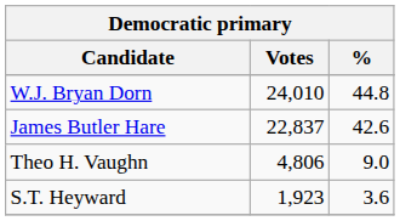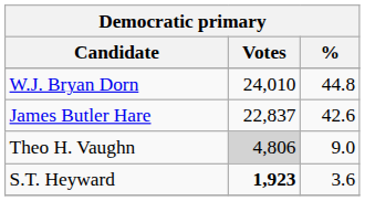Theo H. Vaughn | Votes: no background -> lightgrey background
S.T. Heyward | Votes: normal -> bold
